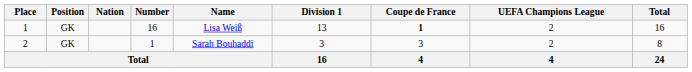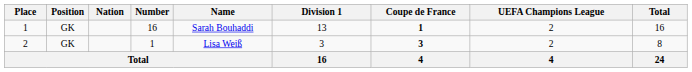row 2 | Name: Lisa Weiß -> Sarah Bouhaddi
row 3 | Name: Sarah Bouhaddi -> Lisa Weiß
row 3 | Coupe de France: normal -> bold
